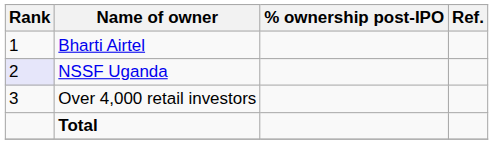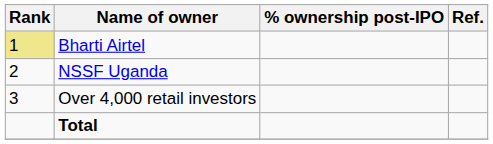Bharti Airtel | Rank: no background -> khaki background
NSSF Uganda | Rank: lavender background -> no background
